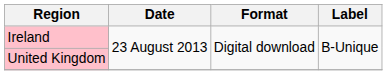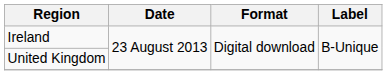Ireland | Region: pink background -> no background
United Kingdom | Region: pink background -> no background
